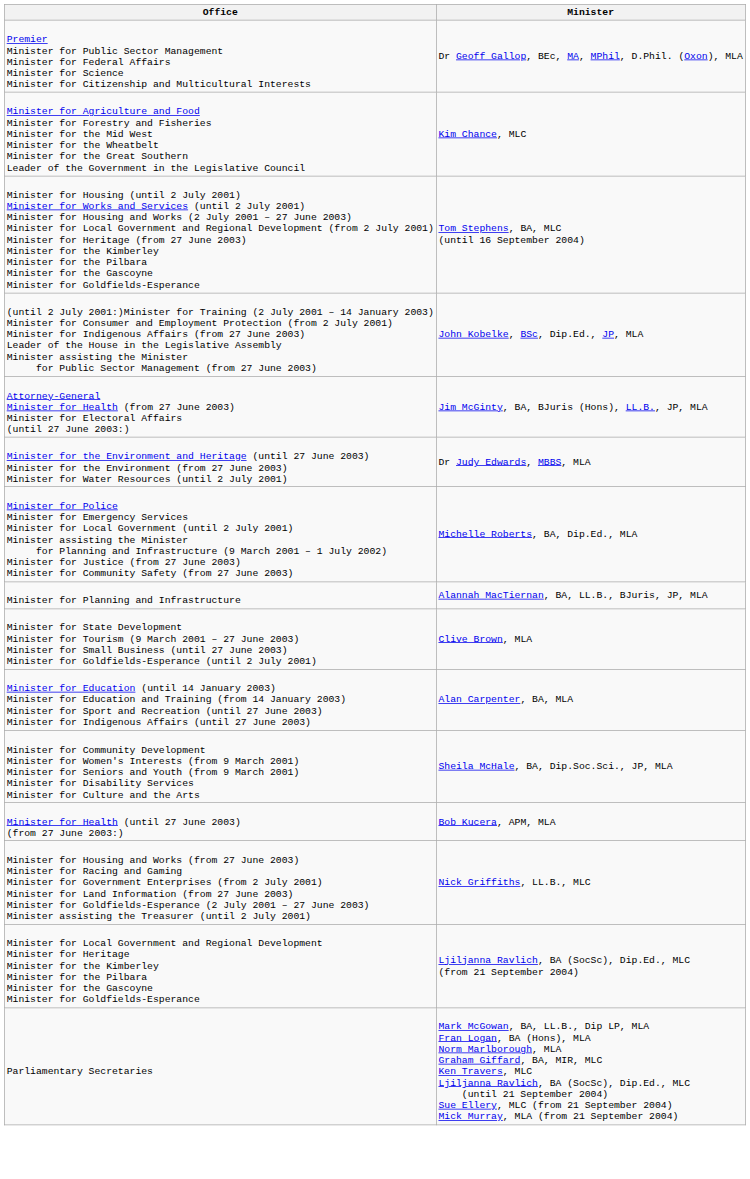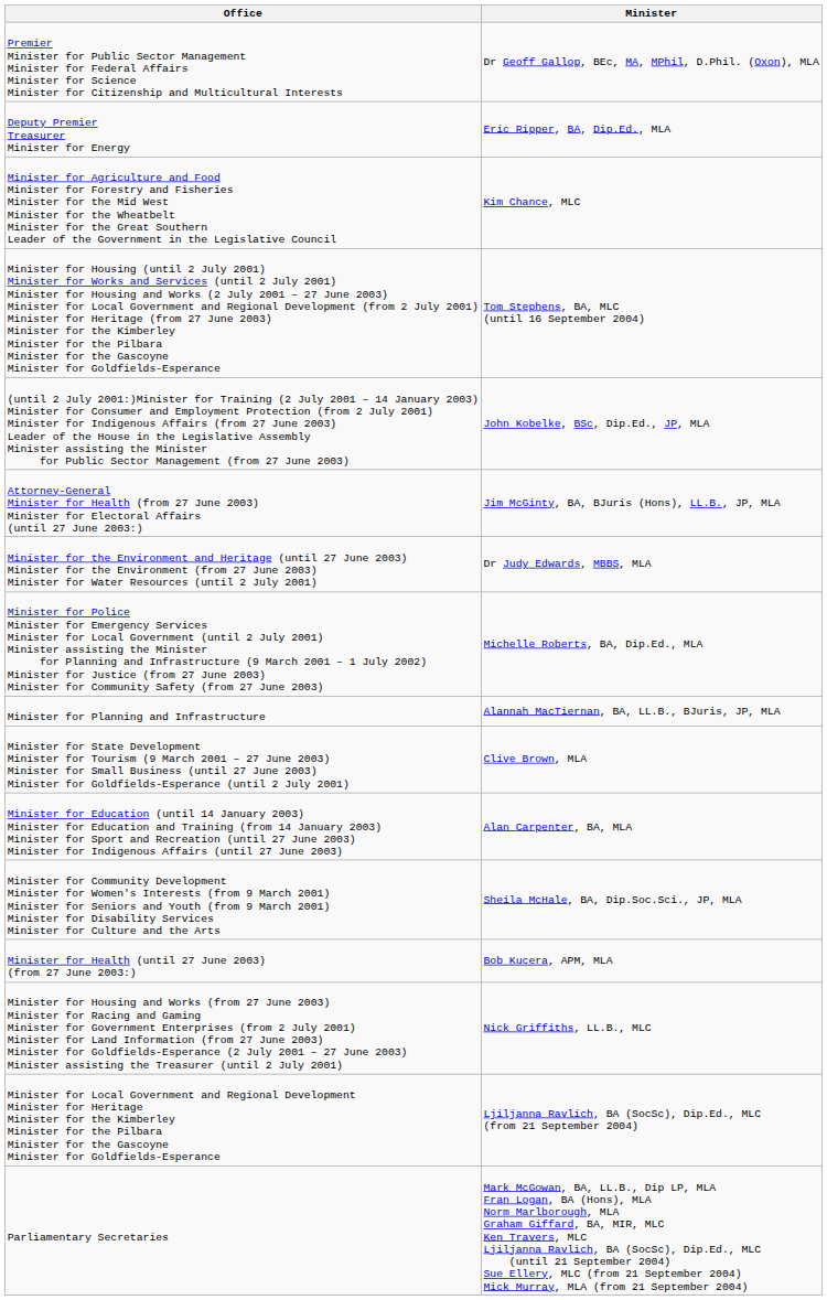+ row: Deputy Premier Treasurer Minister for Energy | Eric Ripper, BA, Dip.Ed., MLA
